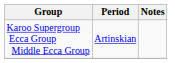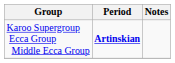Karoo Supergroup Ecca Group Middle Ecca Group | Period: normal -> bold
